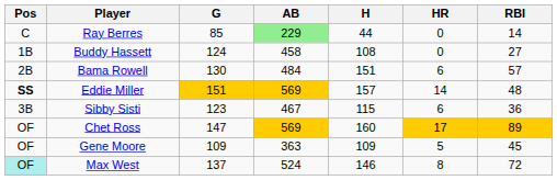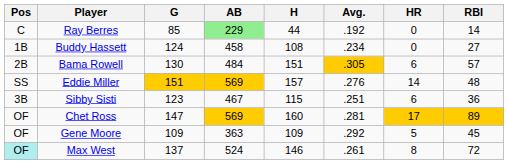+ column: Avg. | .192 | .234 | .305 | .276 | .251 | .281 | .292 | .261
Eddie Miller | Pos: bold -> normal
